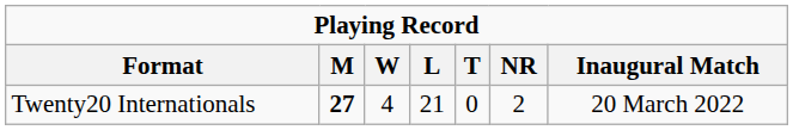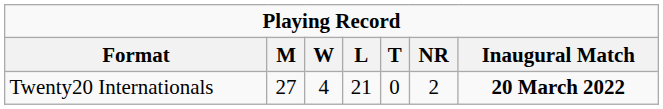Twenty20 Internationals | M: bold -> normal
Twenty20 Internationals | Inaugural Match: normal -> bold
